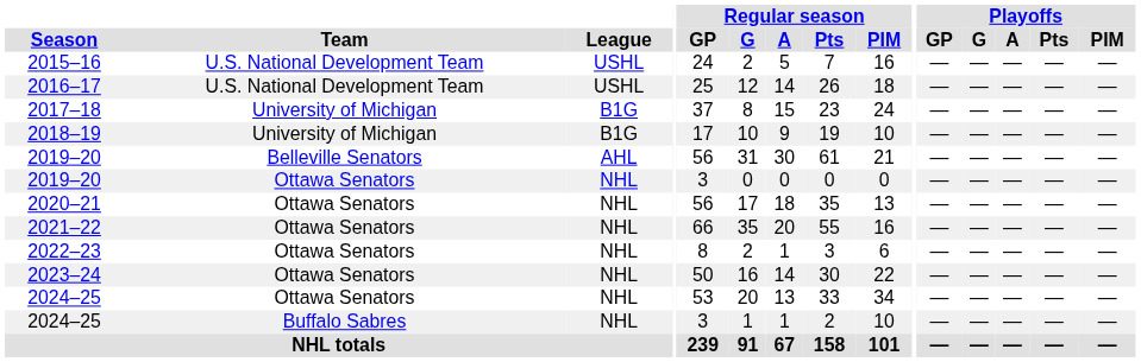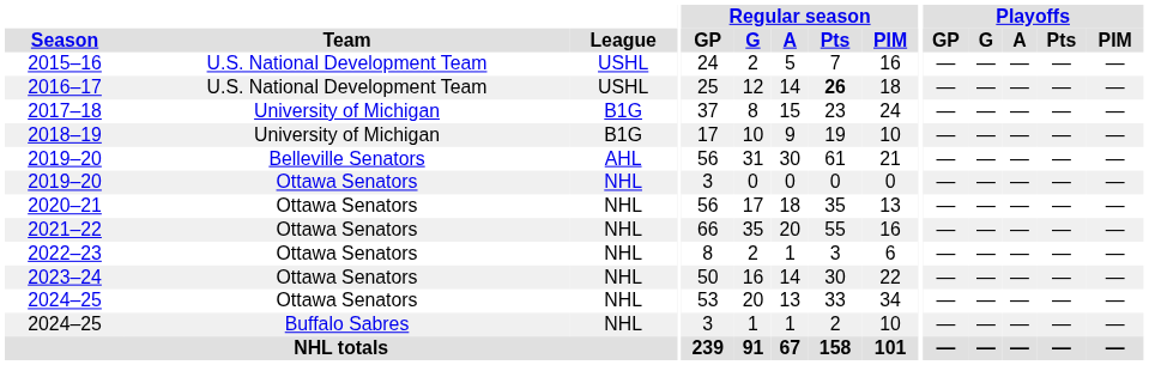2016–17 | Regular season / Pts: normal -> bold
